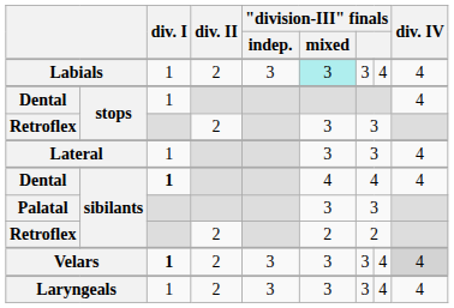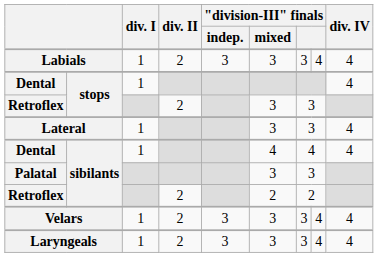Labials | "division-III" finals / mixed: paleturquoise background -> no background
Dental / sibilants | div. I: bold -> normal
Velars | div. I: bold -> normal
Velars | div. IV: lightgrey background -> no background
